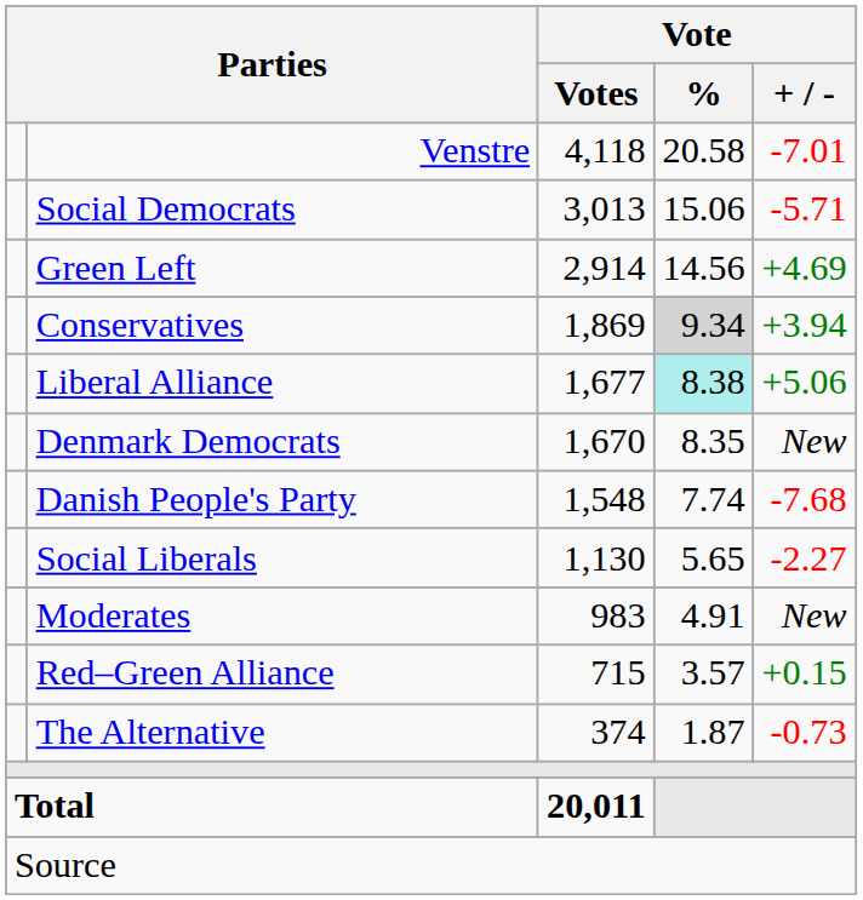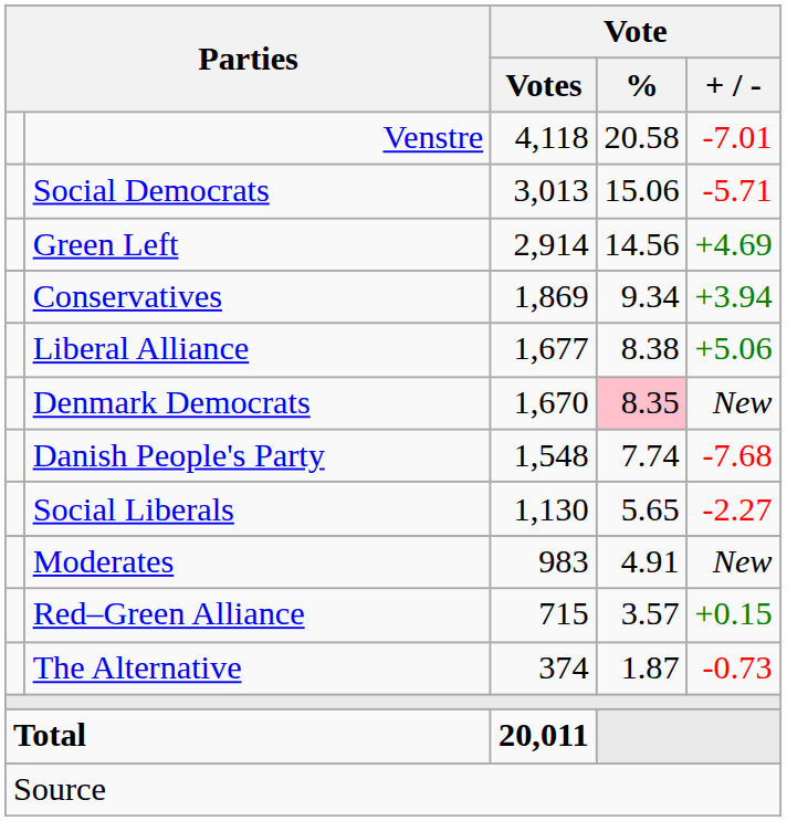Conservatives | Vote / %: lightgrey background -> no background
Liberal Alliance | Vote / %: paleturquoise background -> no background
Denmark Democrats | Vote / %: no background -> pink background
